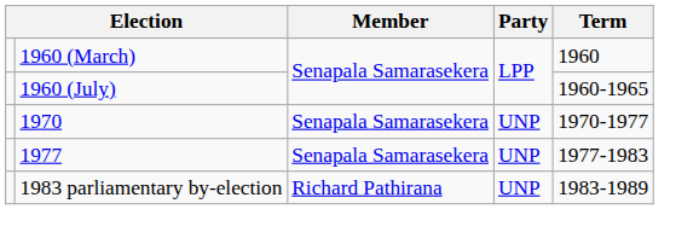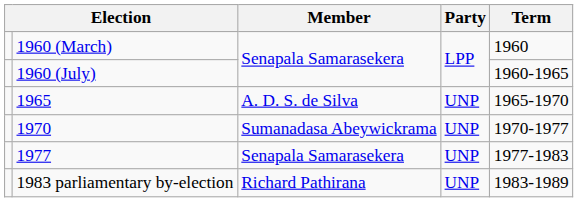+ row: 1965 | A. D. S. de Silva | UNP | 1965-1970
1970 | Member: Senapala Samarasekera -> Sumanadasa Abeywickrama
